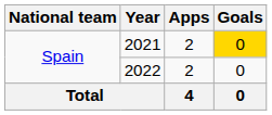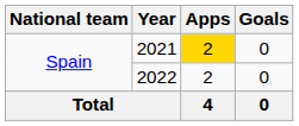2021 | Apps: no background -> gold background
2021 | Goals: gold background -> no background
